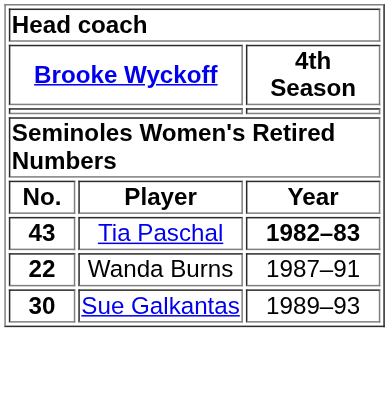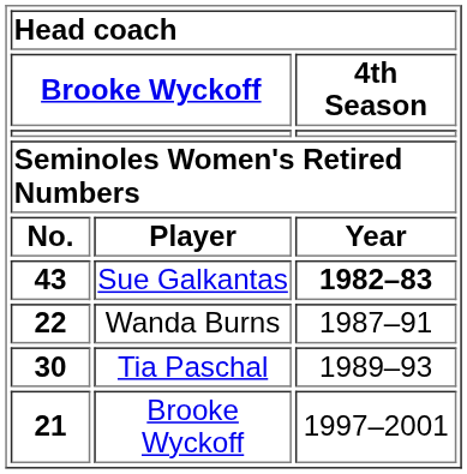43 | column 2: Tia Paschal -> Sue Galkantas
30 | column 2: Sue Galkantas -> Tia Paschal
+ row: 21 | Brooke Wyckoff | 1997–2001
